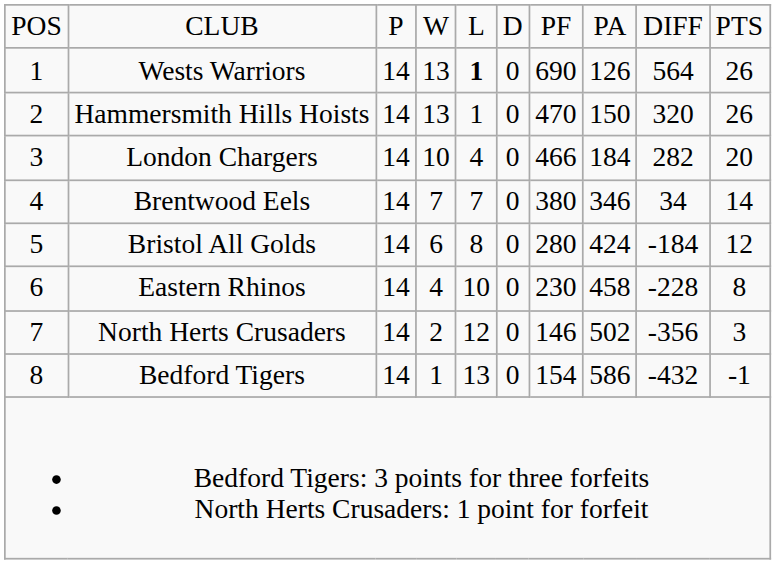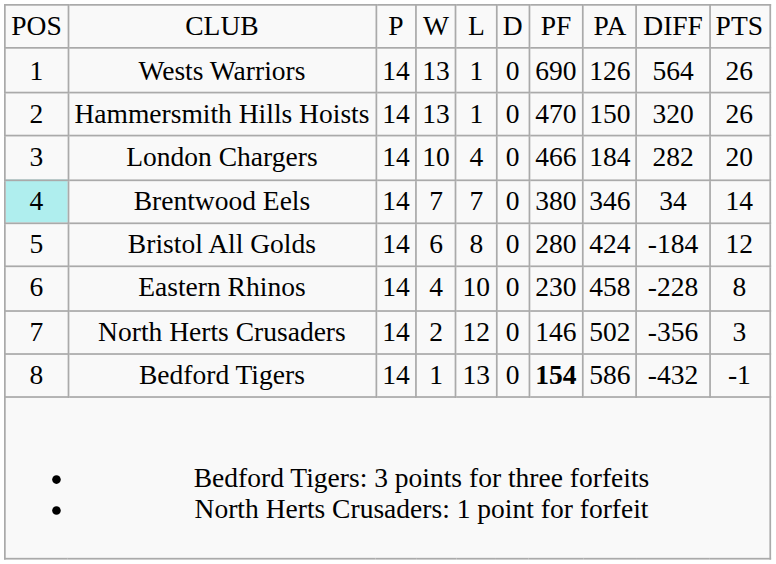Wests Warriors | column 5: bold -> normal
Brentwood Eels | column 1: no background -> paleturquoise background
Bedford Tigers | column 7: normal -> bold
